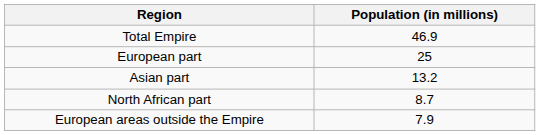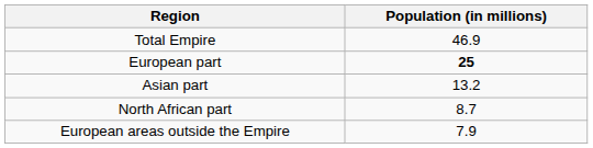European part | Population (in millions): normal -> bold
